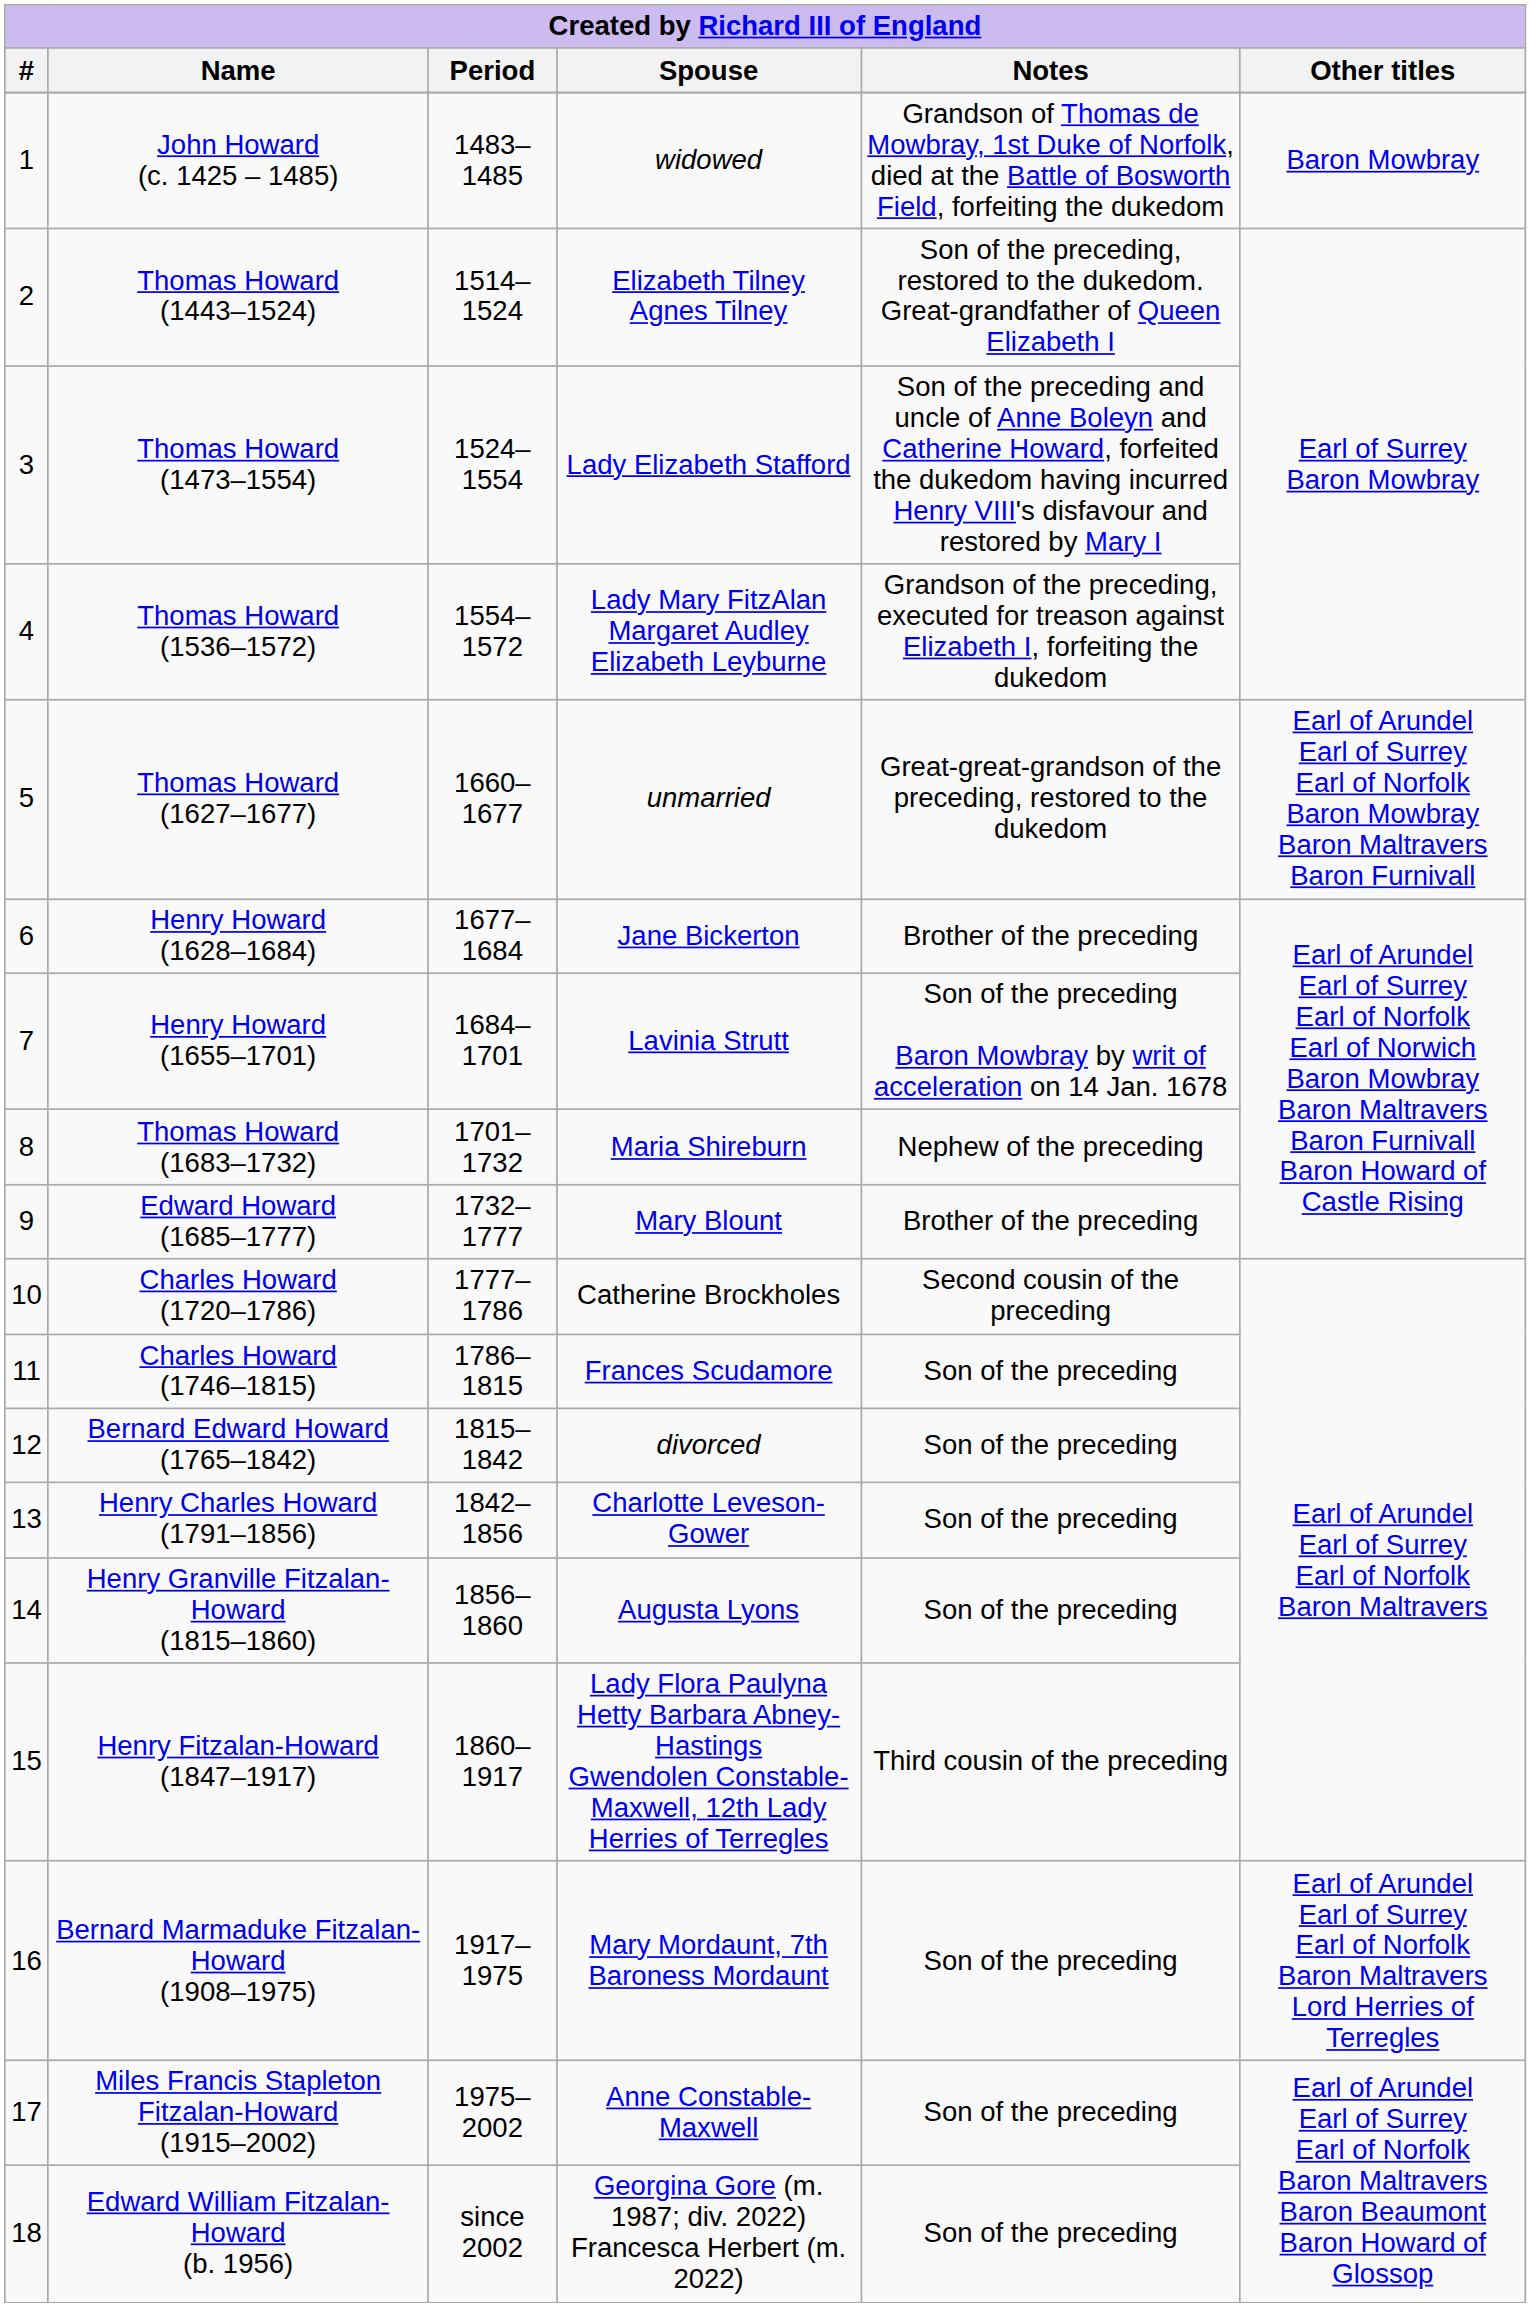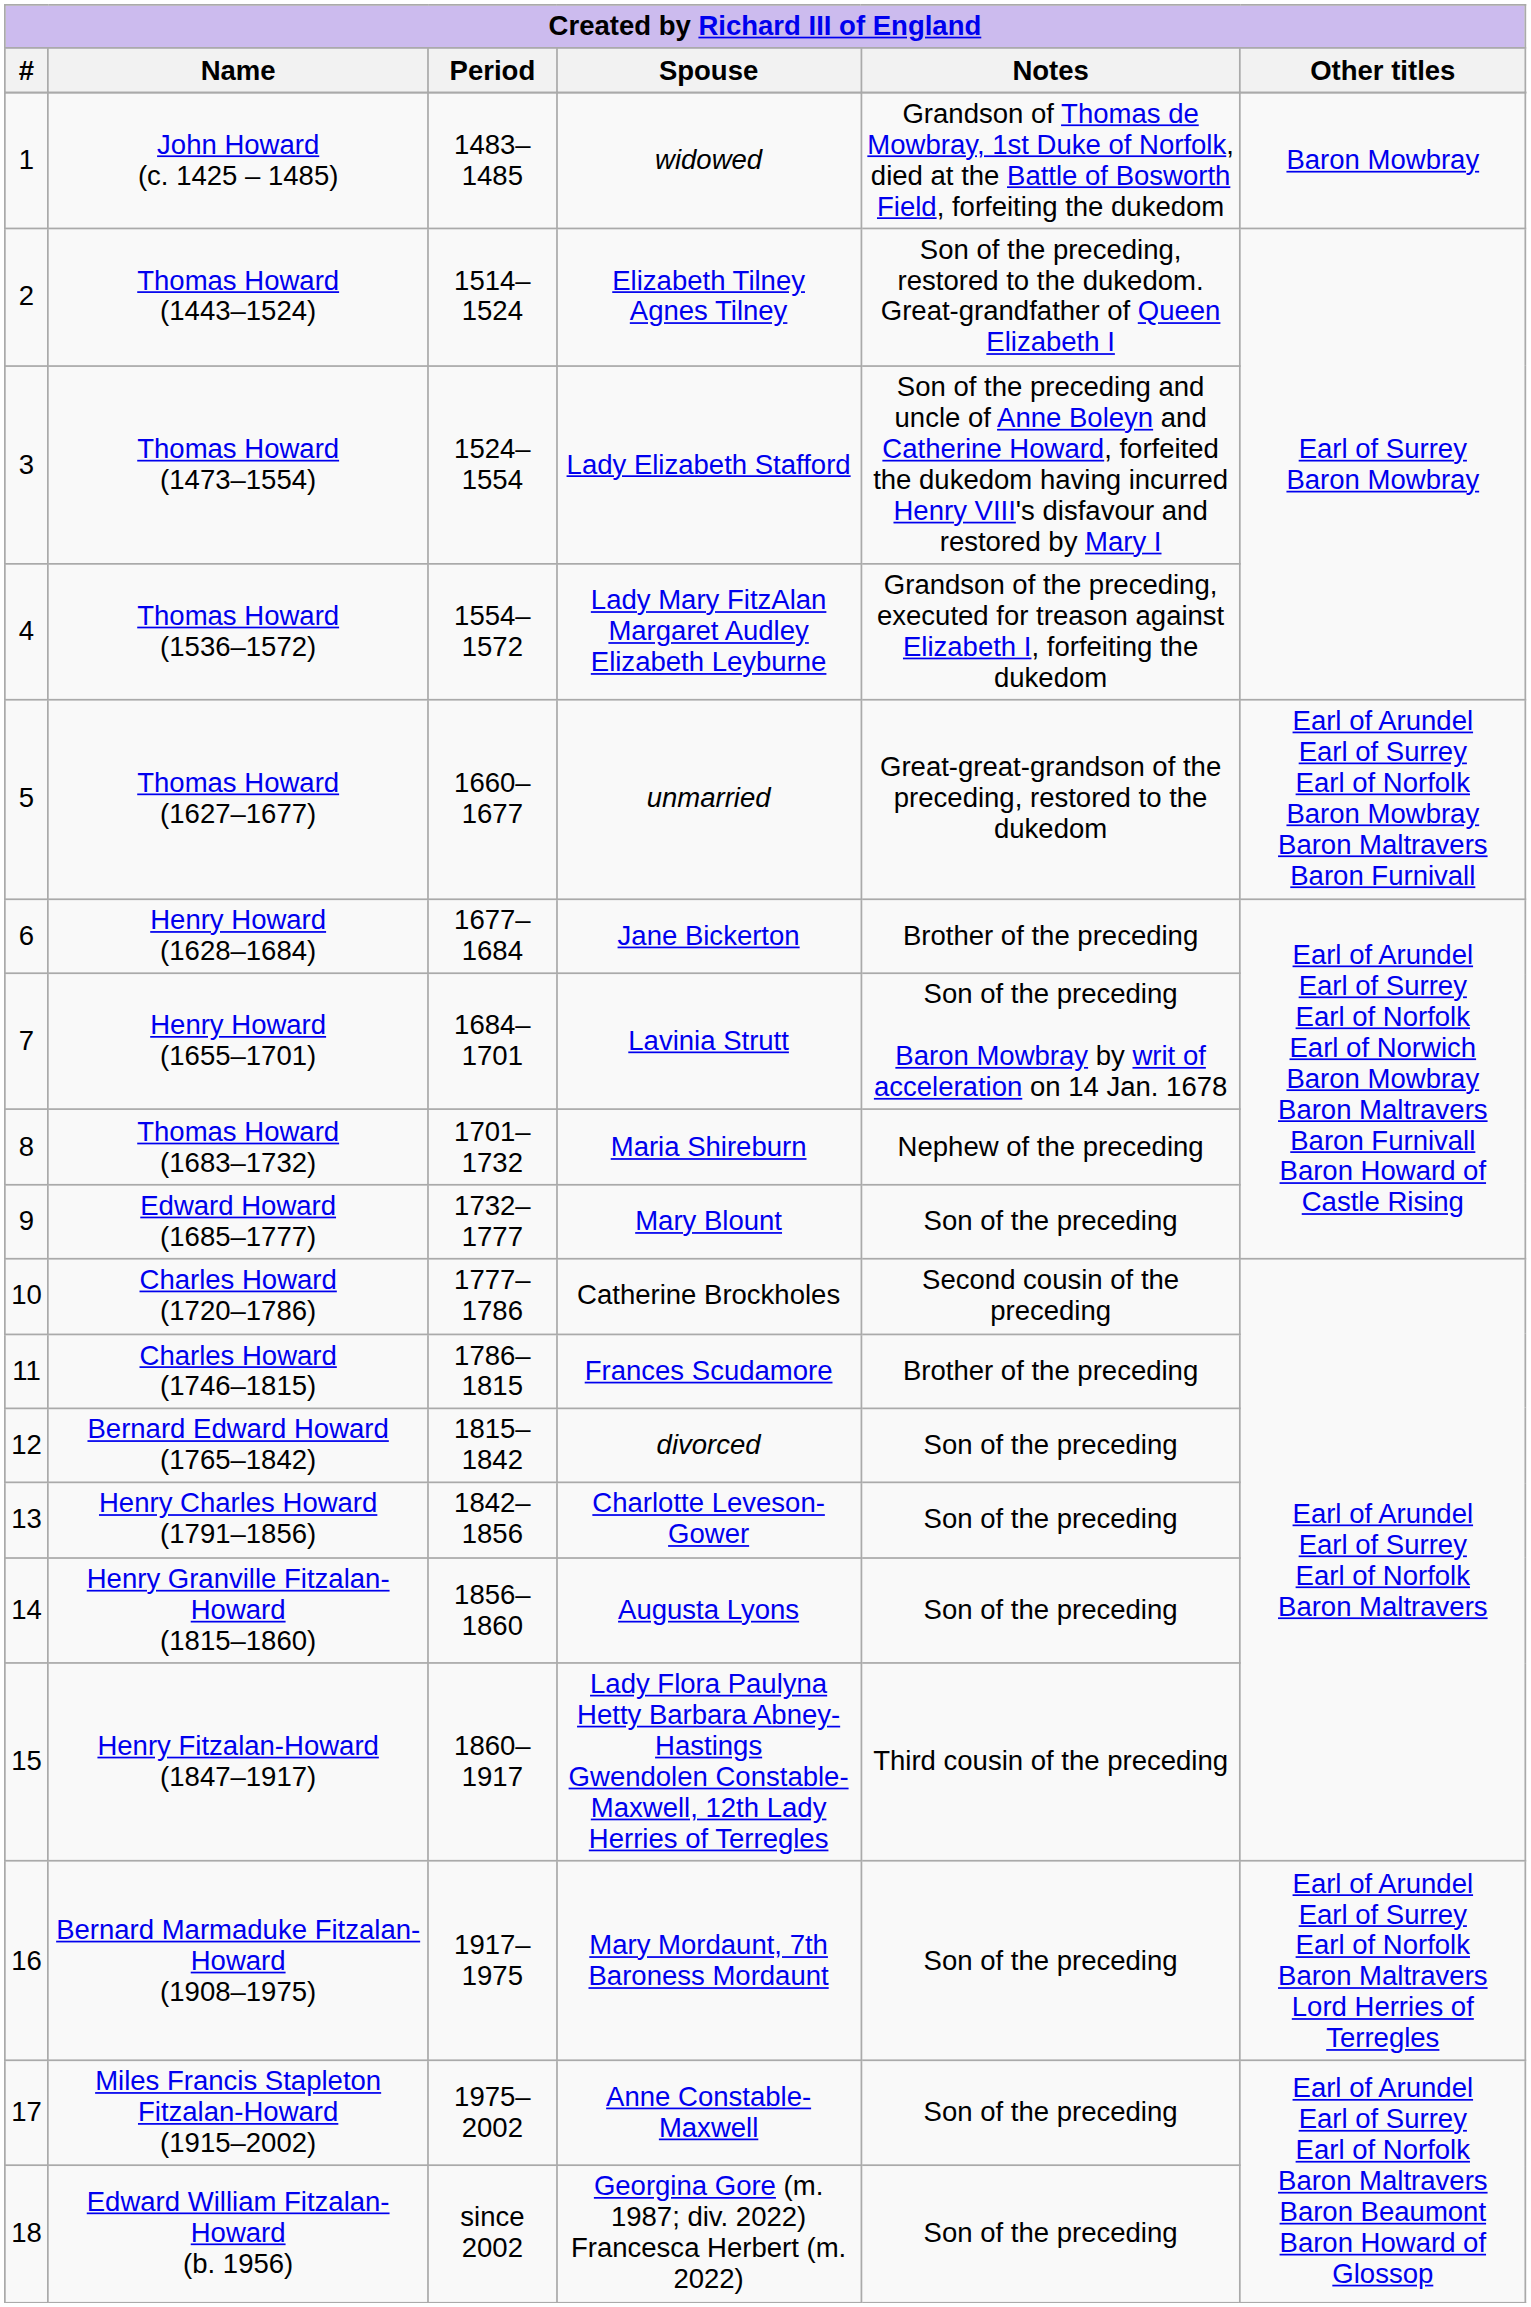Edward Howard (1685–1777) | Notes: Brother of the preceding -> Son of the preceding
Charles Howard (1746–1815) | Notes: Son of the preceding -> Brother of the preceding
